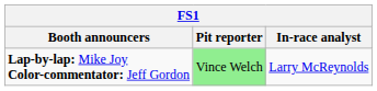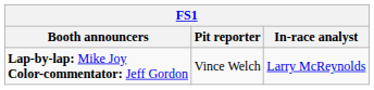Lap-by-lap: Mike Joy Color-commentator: Jeff Gordon | Pit reporter: lightgreen background -> no background
